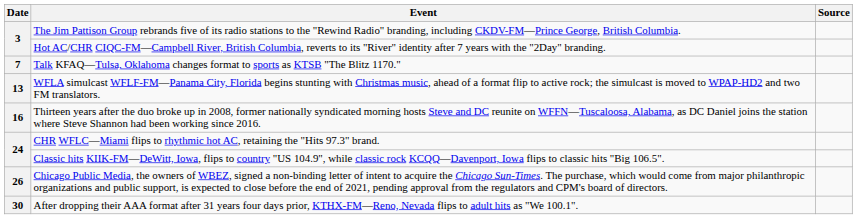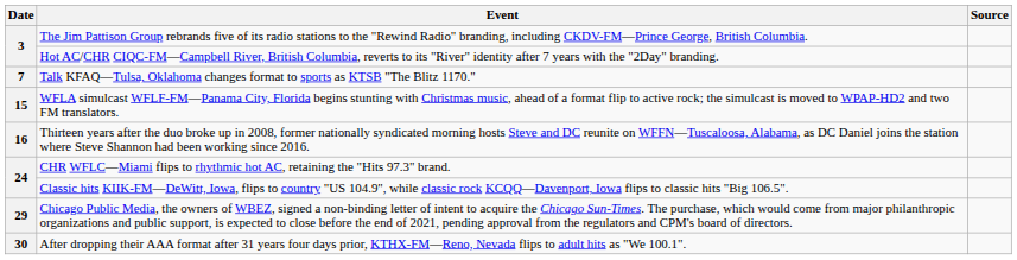row 5 | Date: 13 -> 15
row 9 | Date: 26 -> 29
